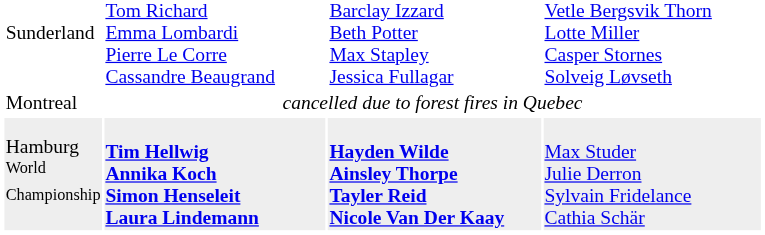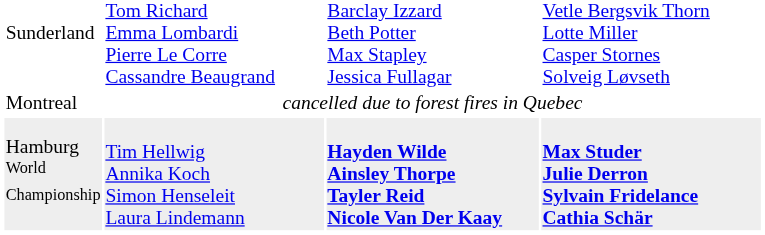Hamburg World Championship | column 2: bold -> normal
Hamburg World Championship | column 4: normal -> bold
